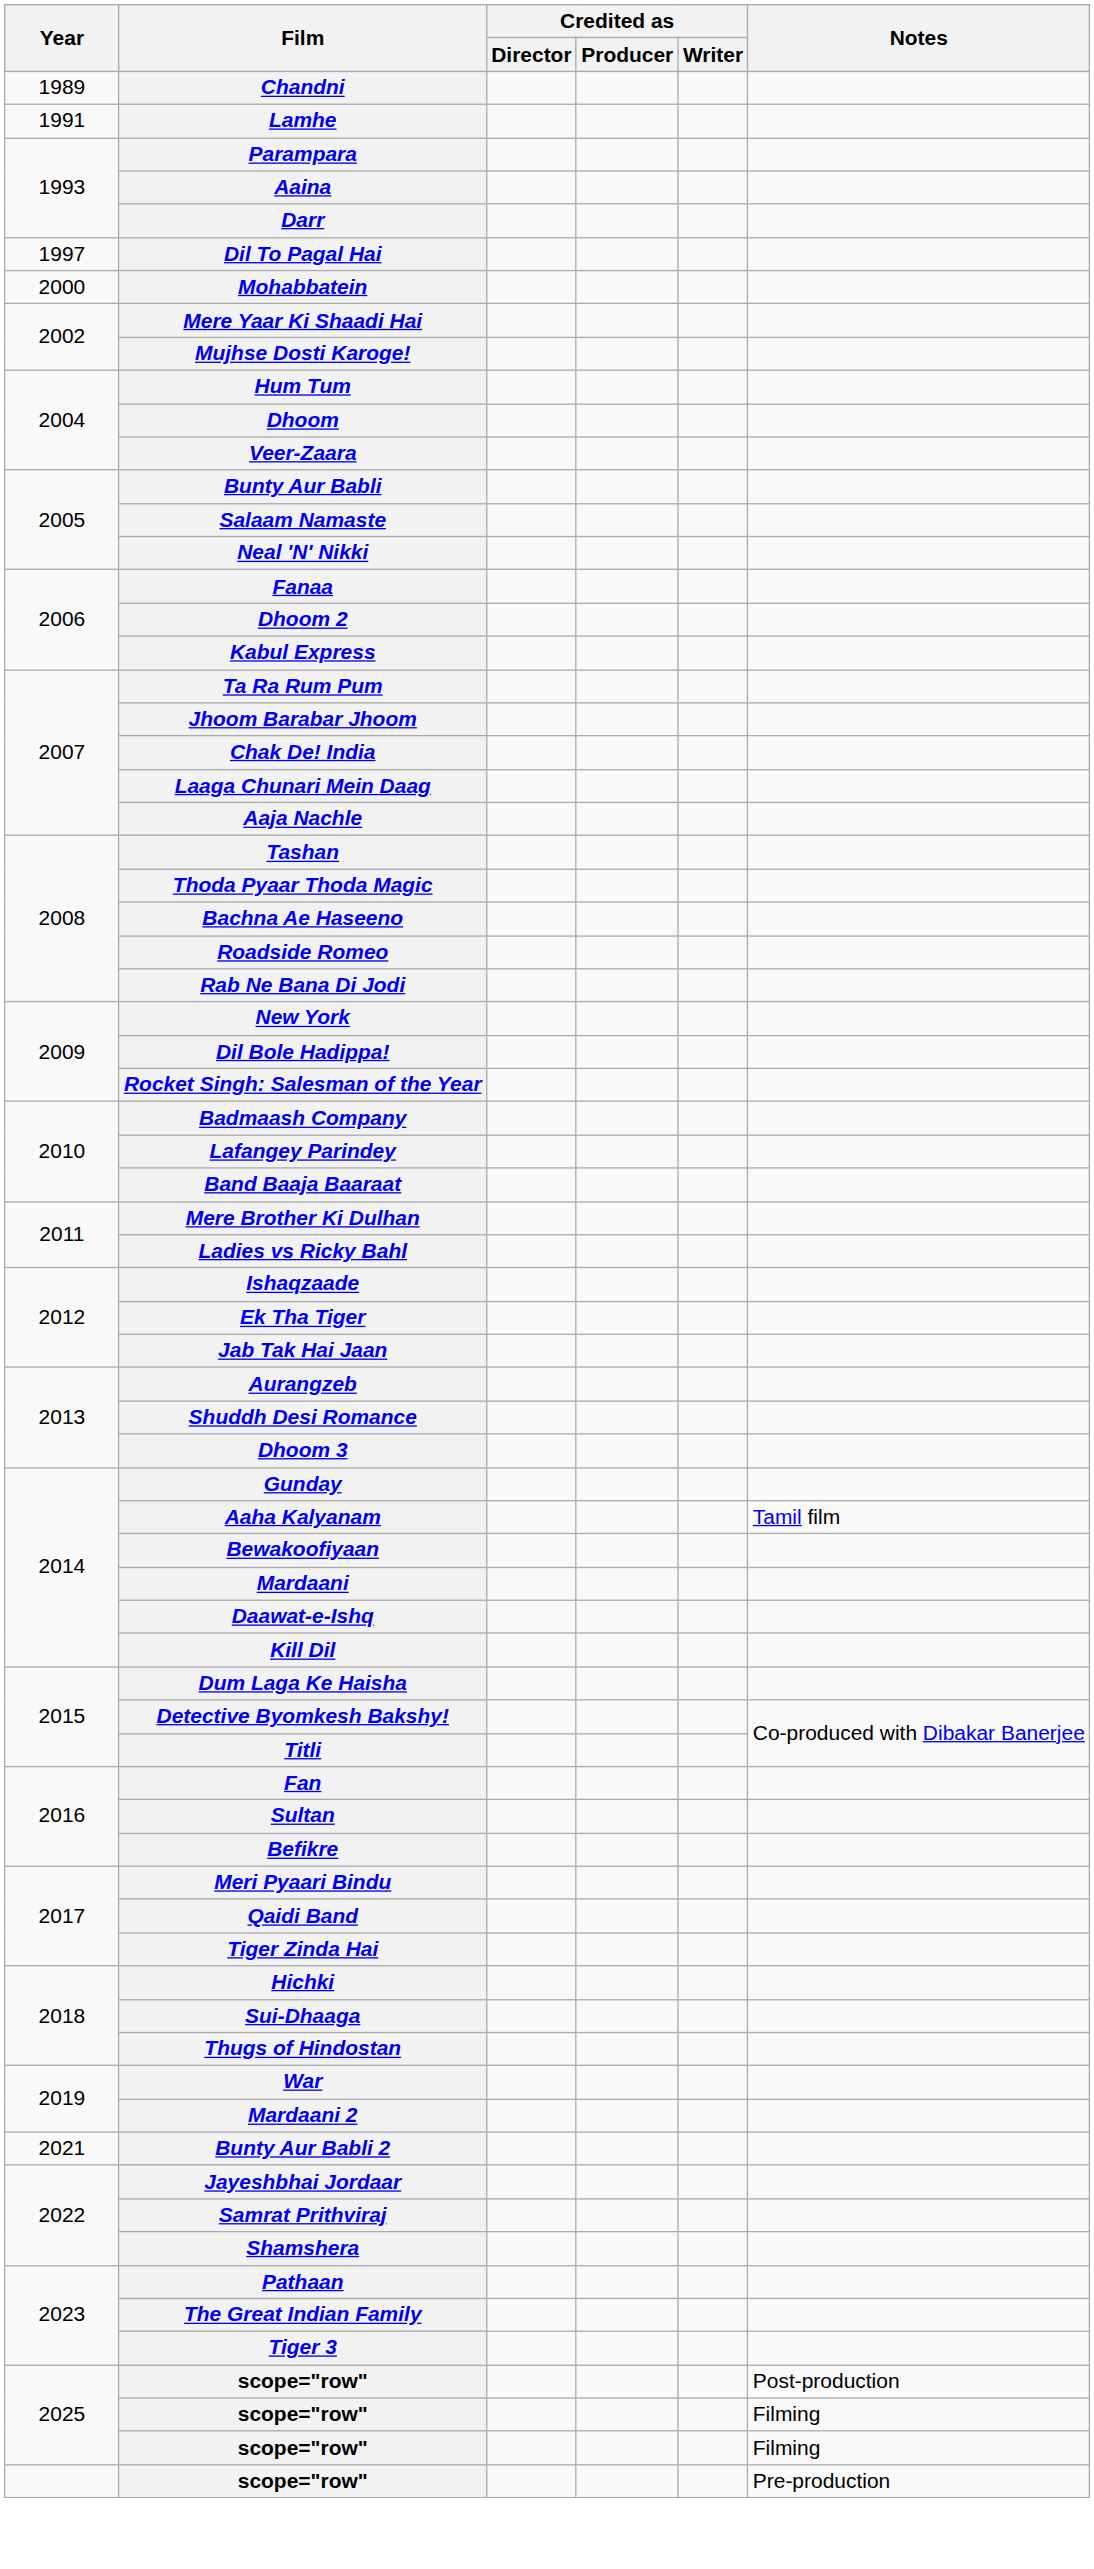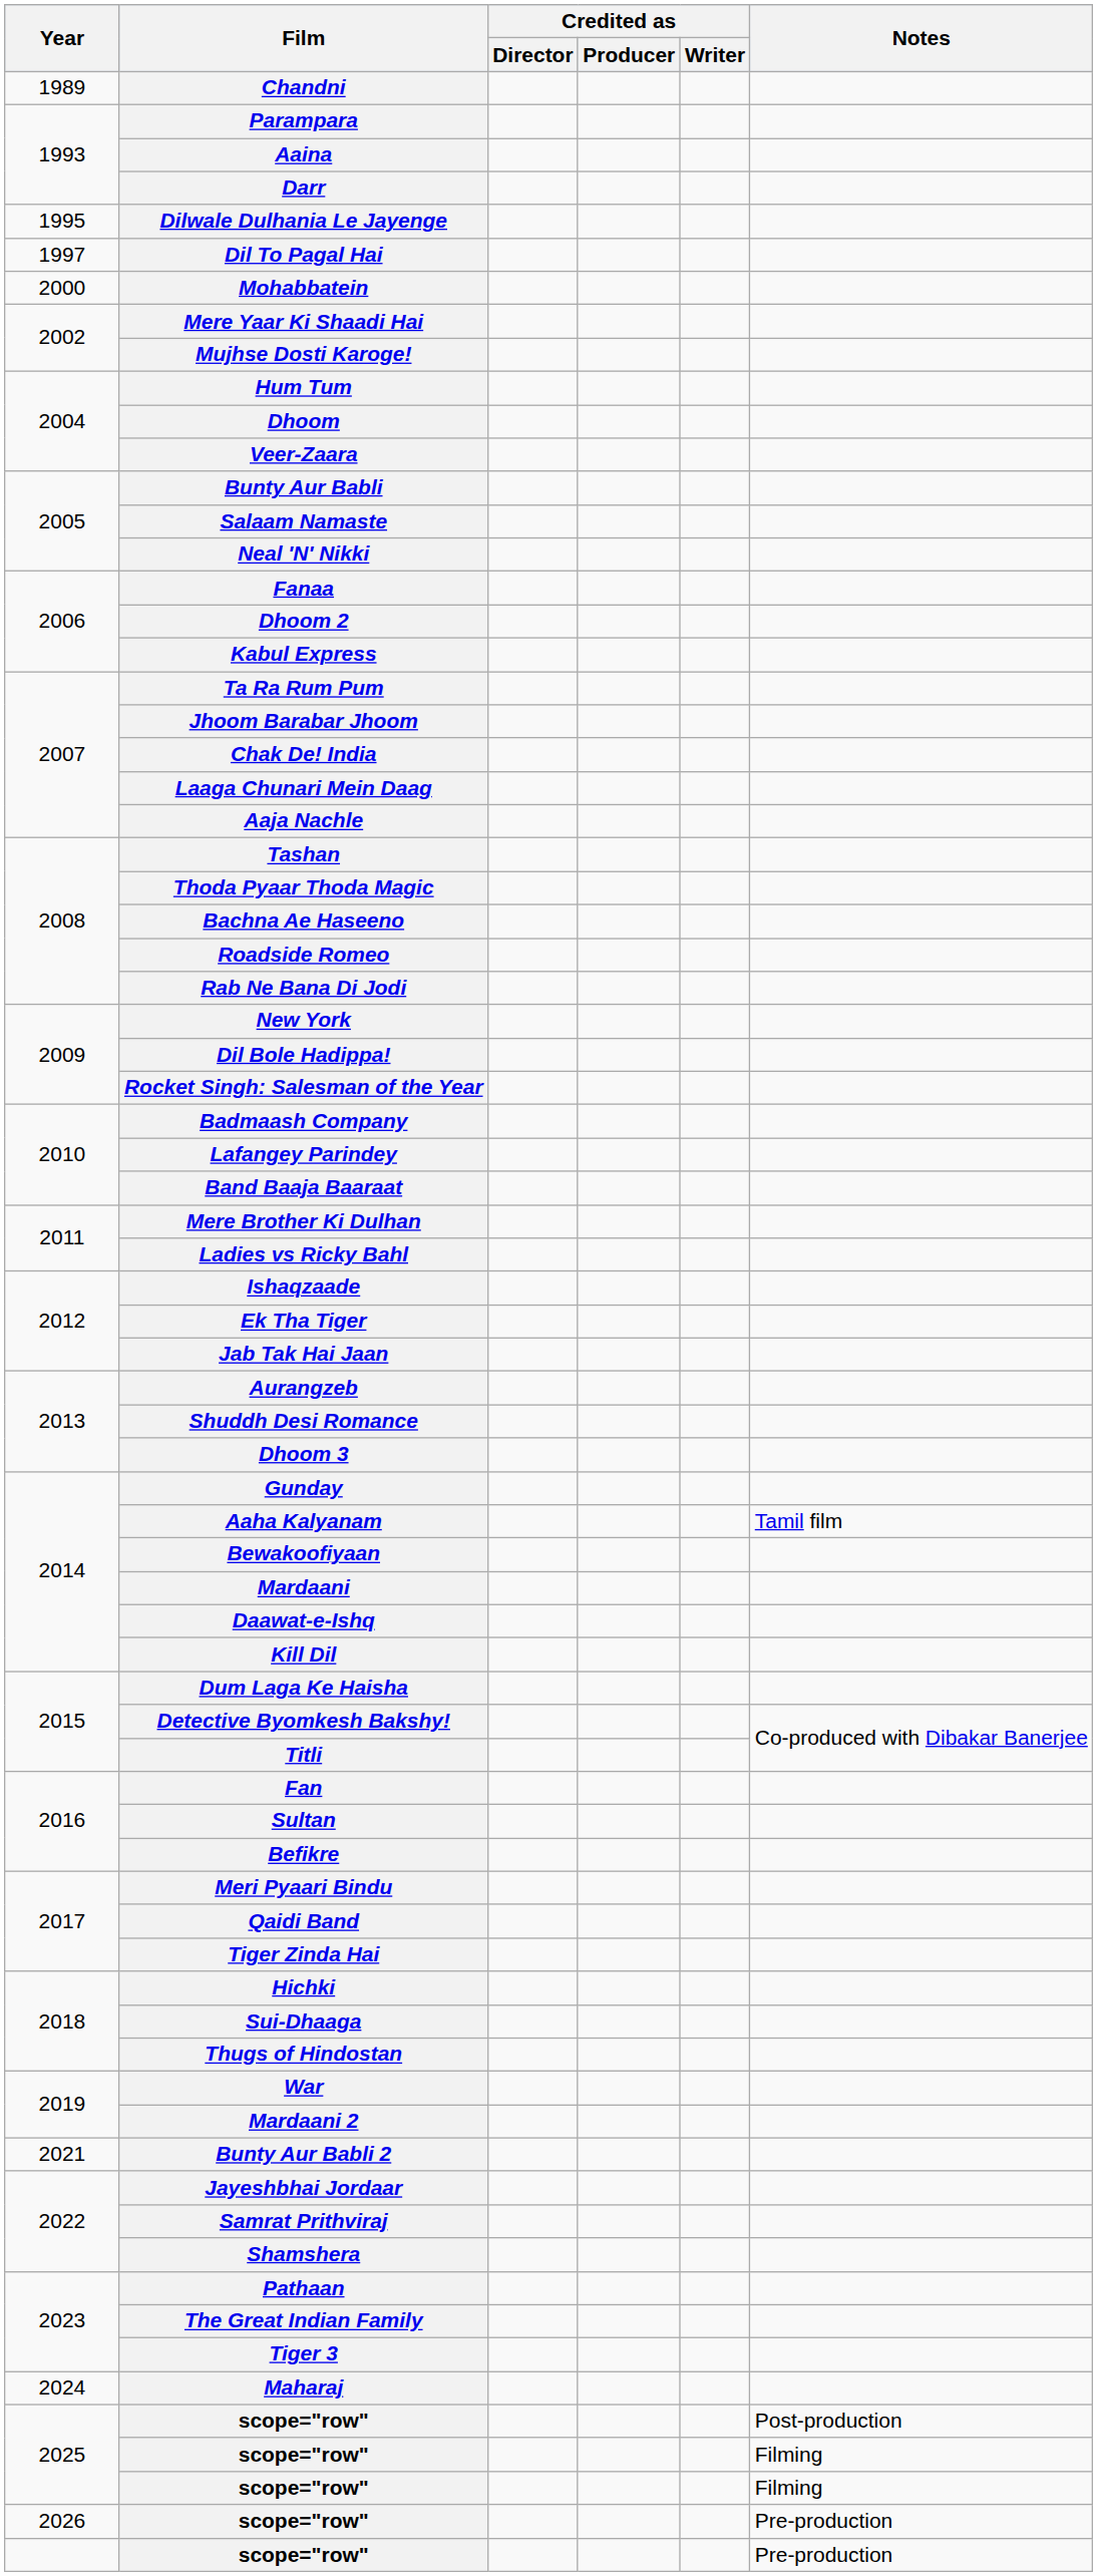- row: 1991 | Lamhe
+ row: 1995 | Dilwale Dulhania Le Jayenge
+ row: 2024 | Maharaj
+ row: 2026 | scope="row" | Pre-production
